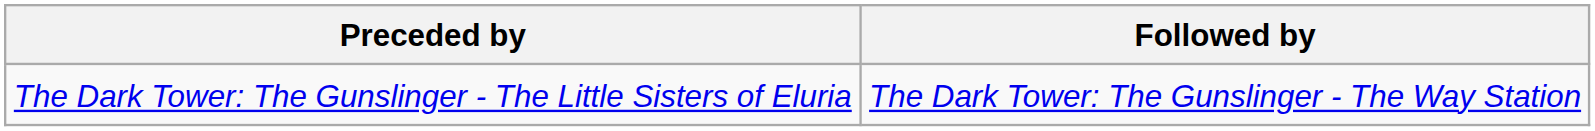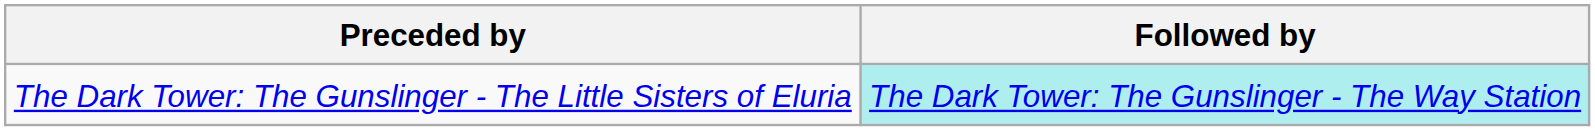row 2 | Followed by: no background -> paleturquoise background
